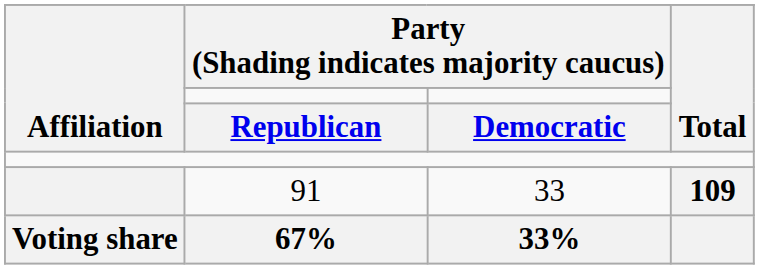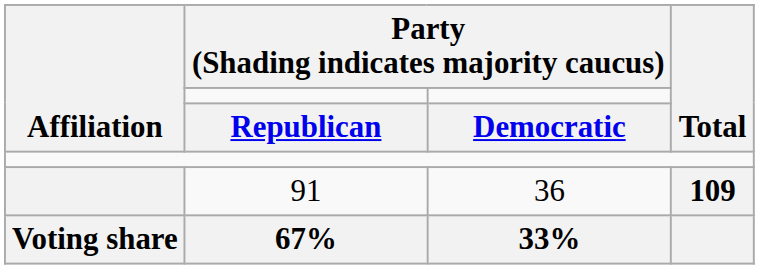109 | column 3: 33 -> 36
